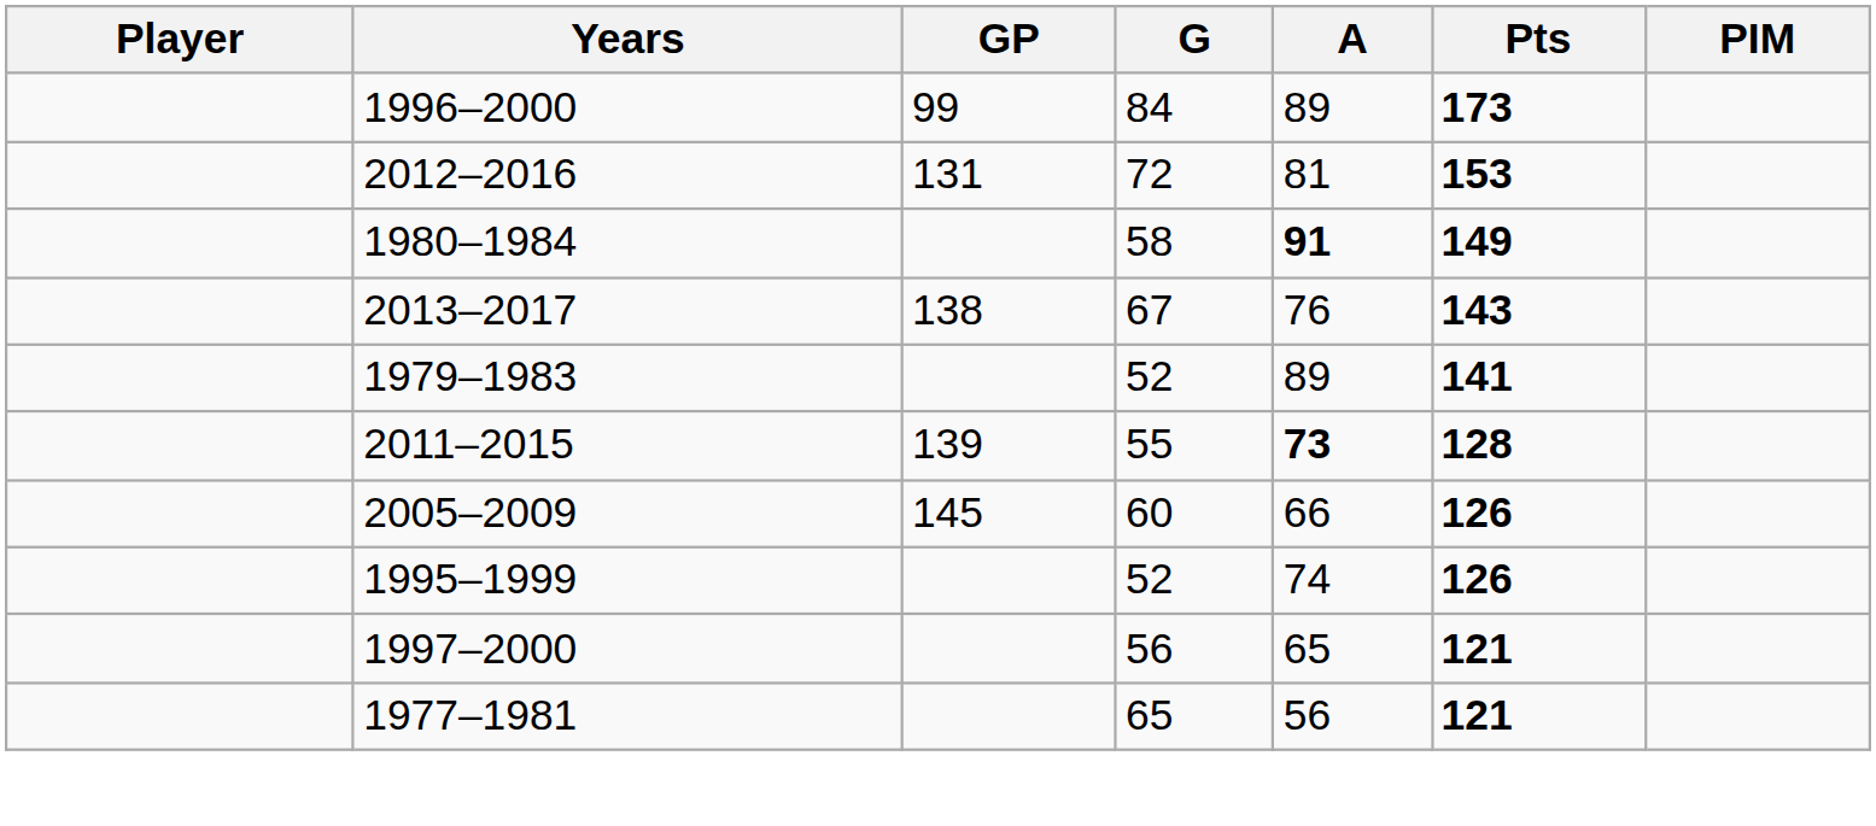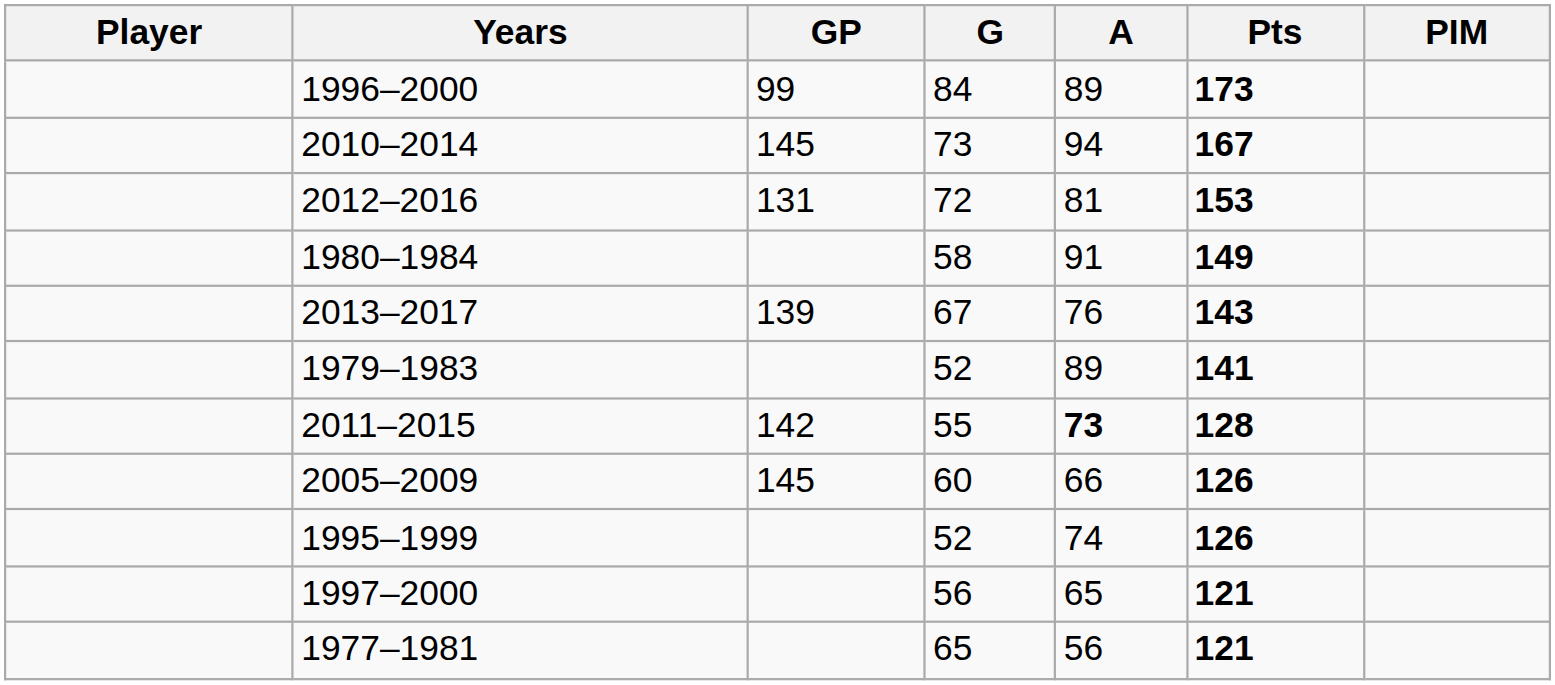+ row: 2010–2014 | 145 | 73 | 94 | 167
1980–1984 | A: bold -> normal
2013–2017 | GP: 138 -> 139
2011–2015 | GP: 139 -> 142
